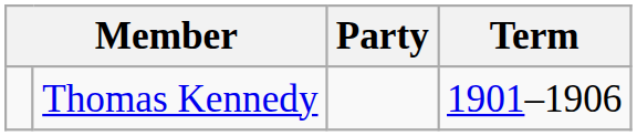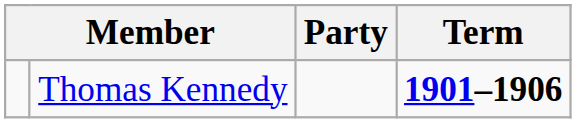Thomas Kennedy | Term: normal -> bold
